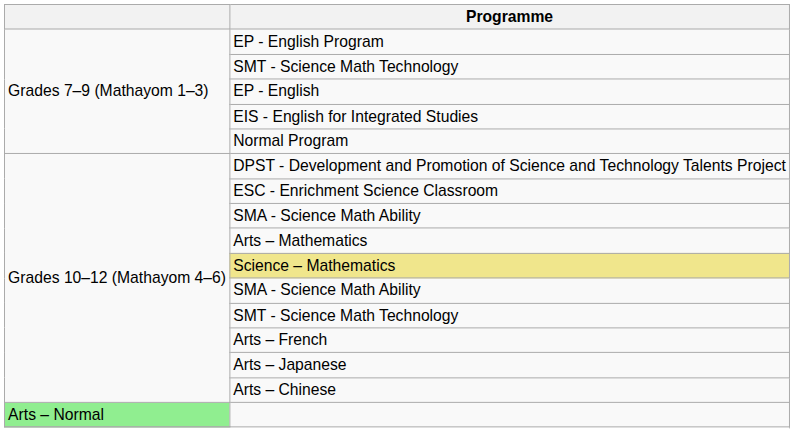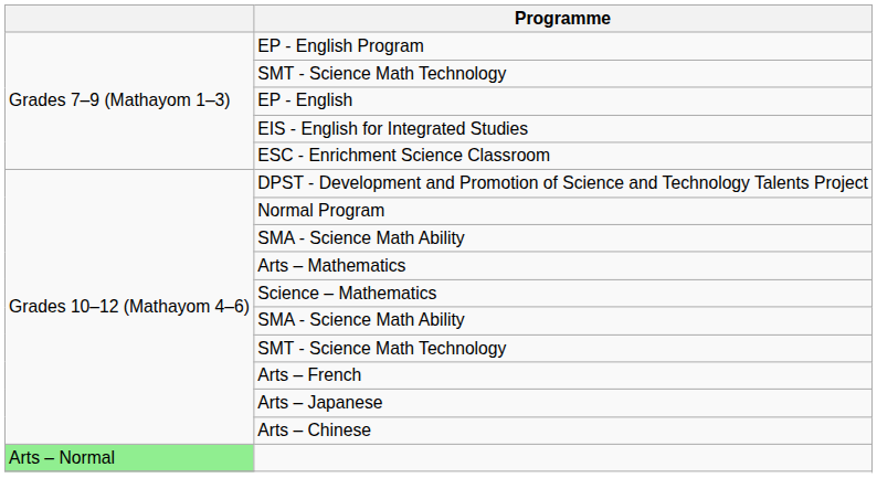row 6 | Programme: Normal Program -> ESC - Enrichment Science Classroom
row 8 | Programme: ESC - Enrichment Science Classroom -> Normal Program
row 11 | Programme: khaki background -> no background
